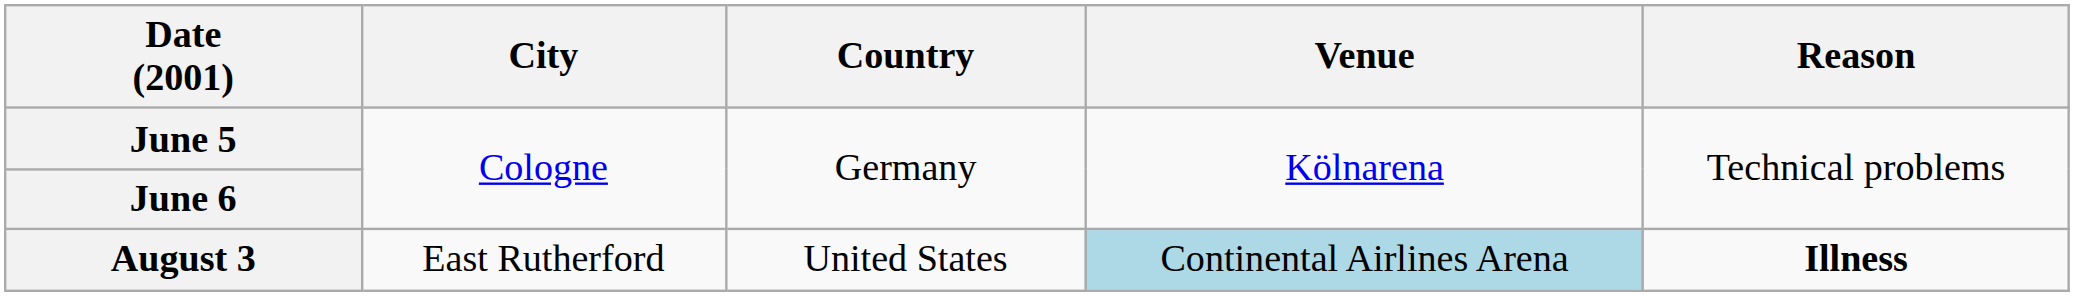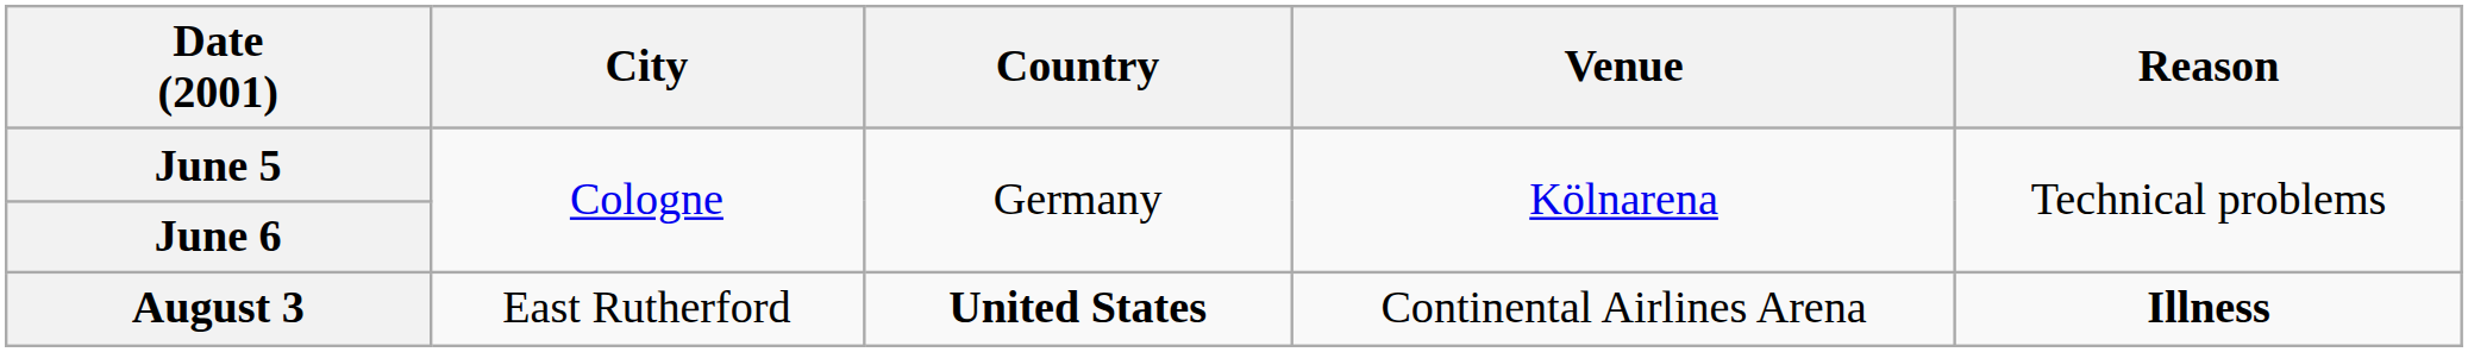August 3 | Country: normal -> bold
August 3 | Venue: lightblue background -> no background
